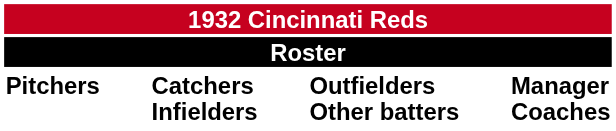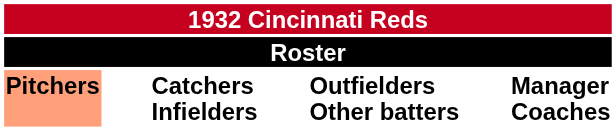Pitchers | column 1: no background -> lightsalmon background
